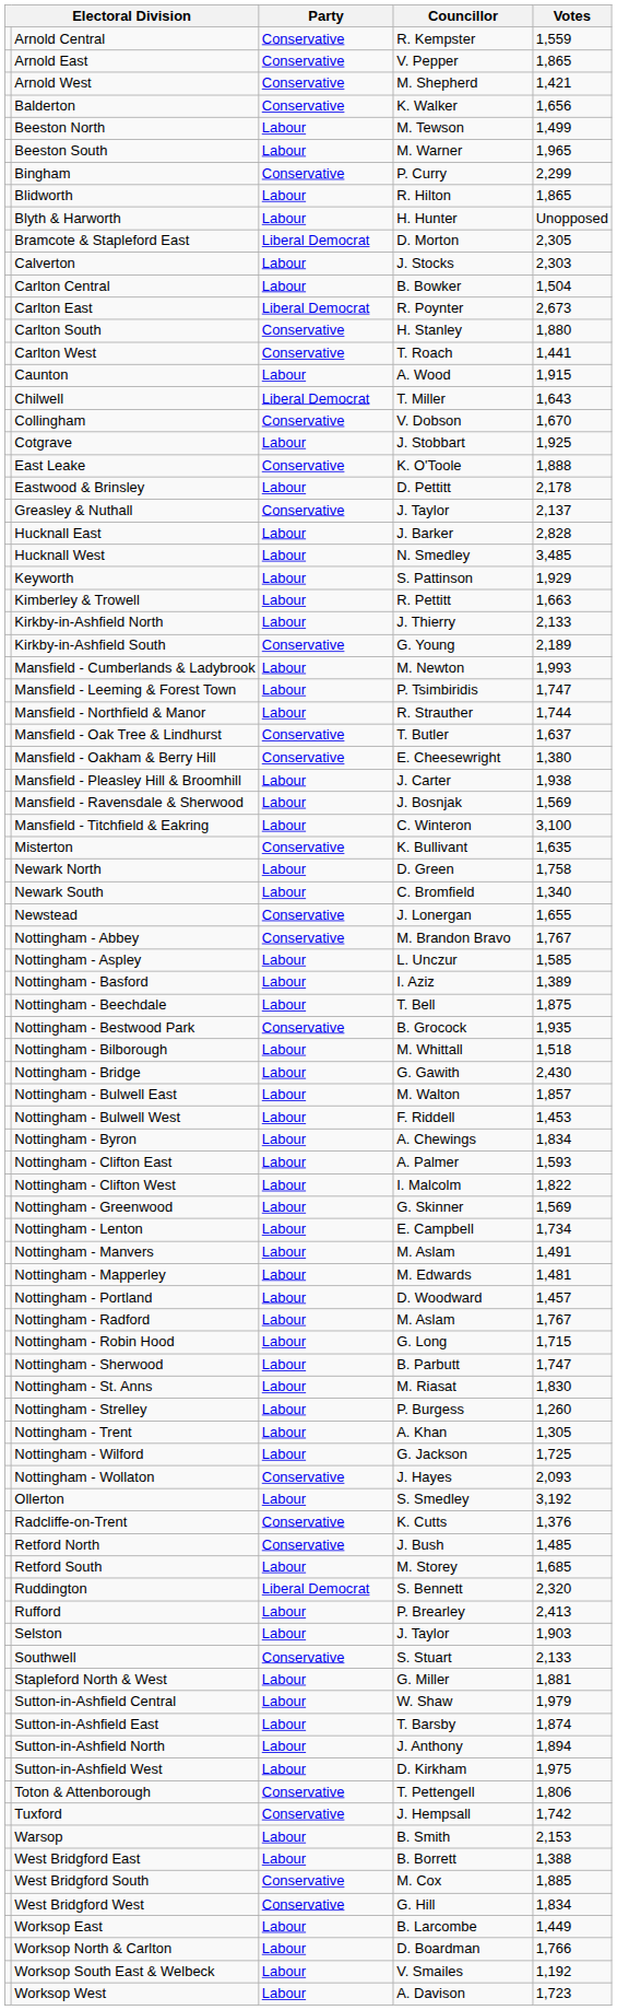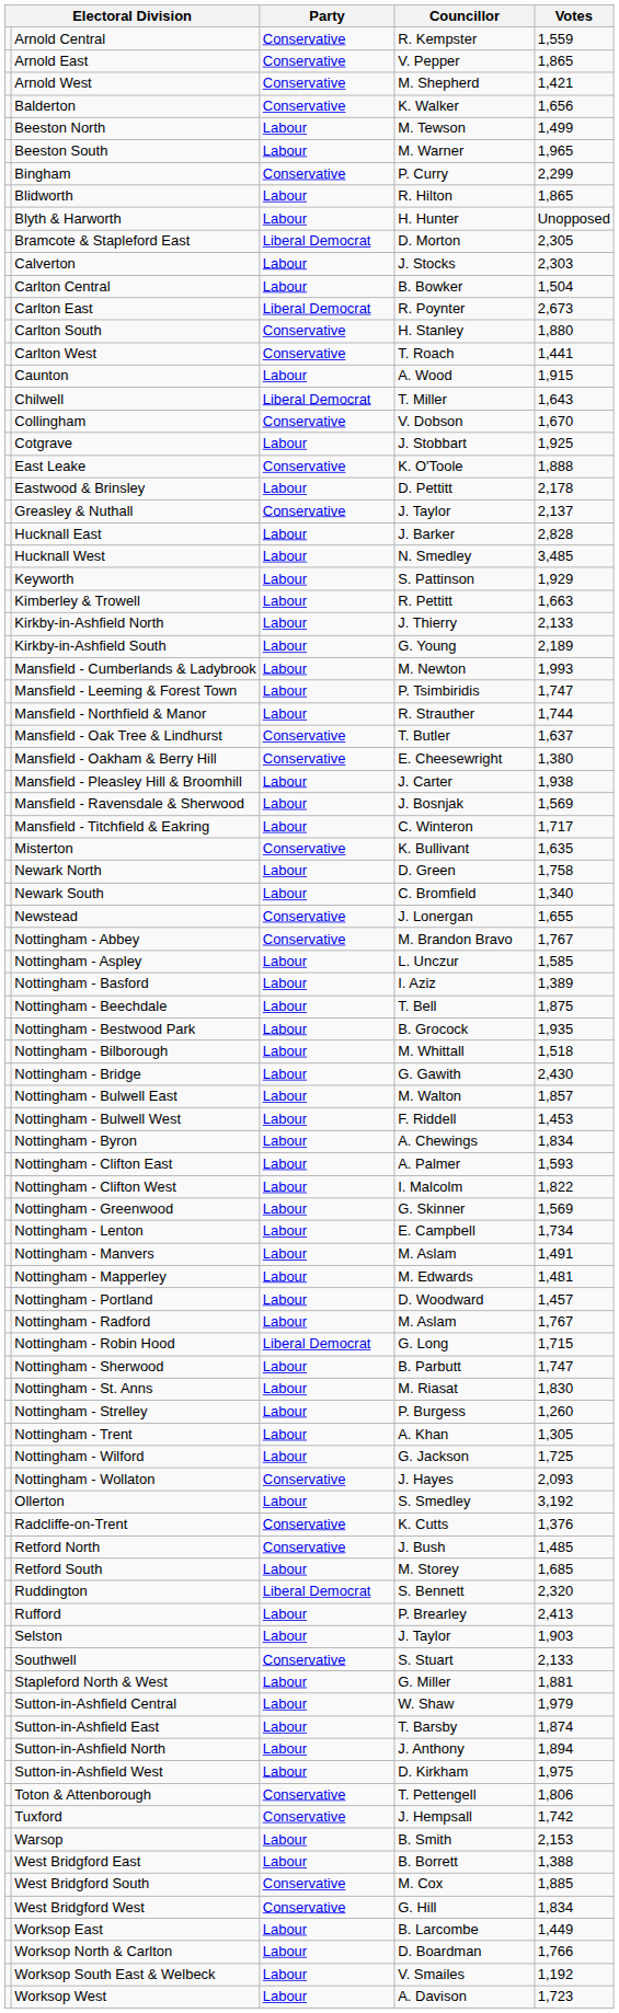Kirkby-in-Ashfield South | Party: Conservative -> Labour
Mansfield - Titchfield & Eakring | Votes: 3,100 -> 1,717
Nottingham - Bestwood Park | Party: Conservative -> Labour
Nottingham - Robin Hood | Party: Labour -> Liberal Democrat
